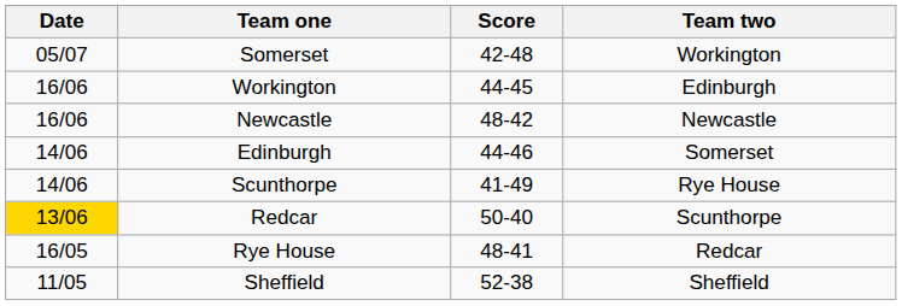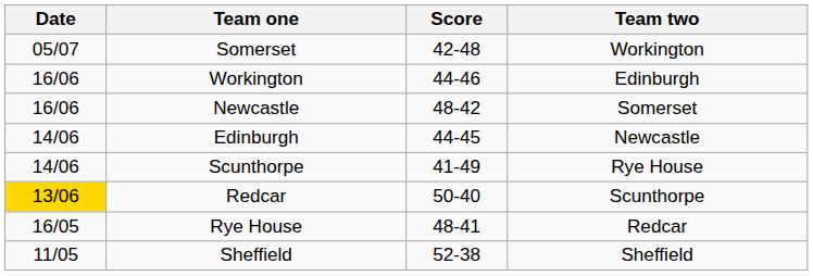row 3 | Score: 44-45 -> 44-46
row 4 | Team two: Newcastle -> Somerset
row 5 | Score: 44-46 -> 44-45
row 5 | Team two: Somerset -> Newcastle
